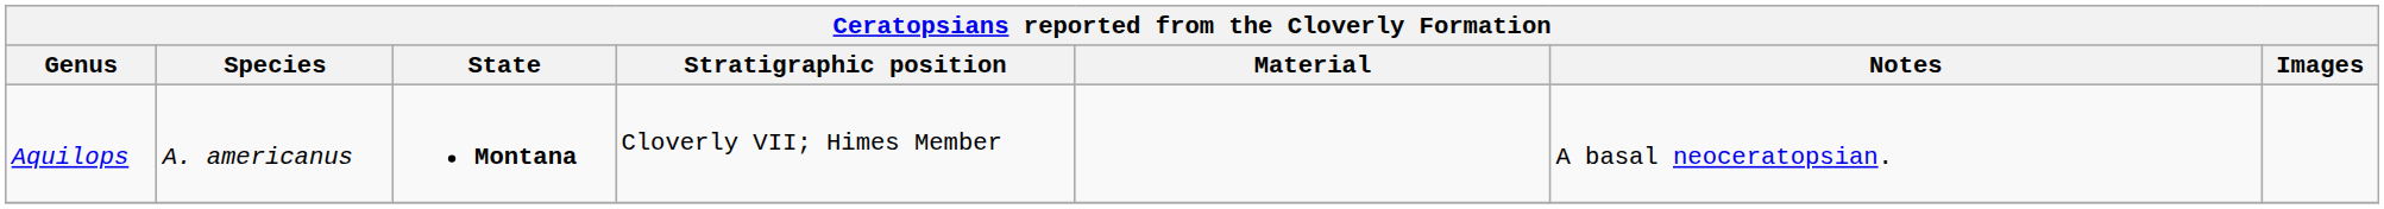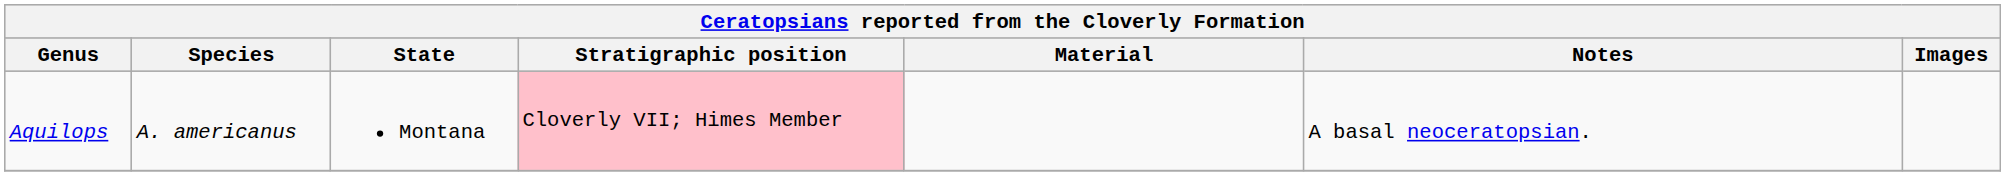Aquilops | State: bold -> normal
Aquilops | Stratigraphic position: no background -> pink background
